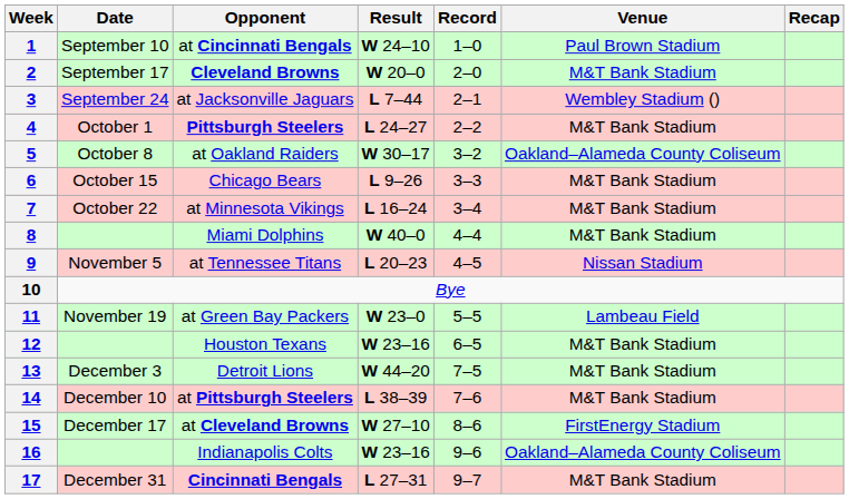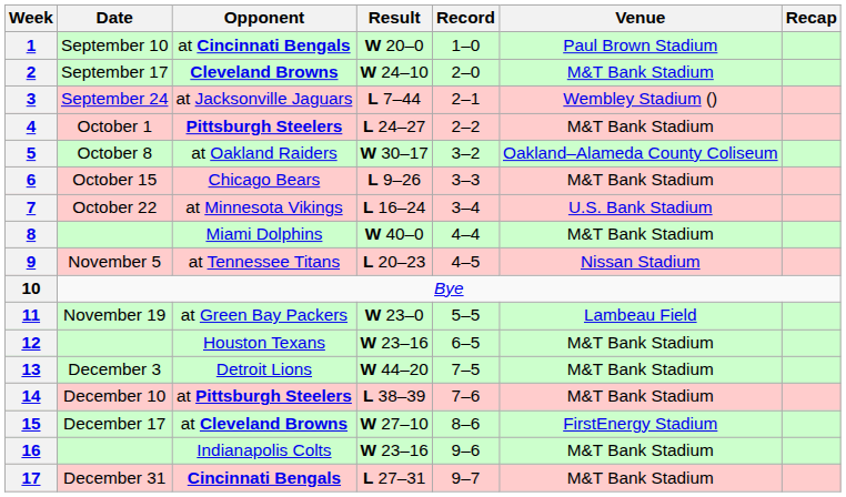1 | Result: W 24–10 -> W 20–0
2 | Result: W 20–0 -> W 24–10
7 | Venue: M&T Bank Stadium -> U.S. Bank Stadium
16 | Venue: Oakland–Alameda County Coliseum -> M&T Bank Stadium
